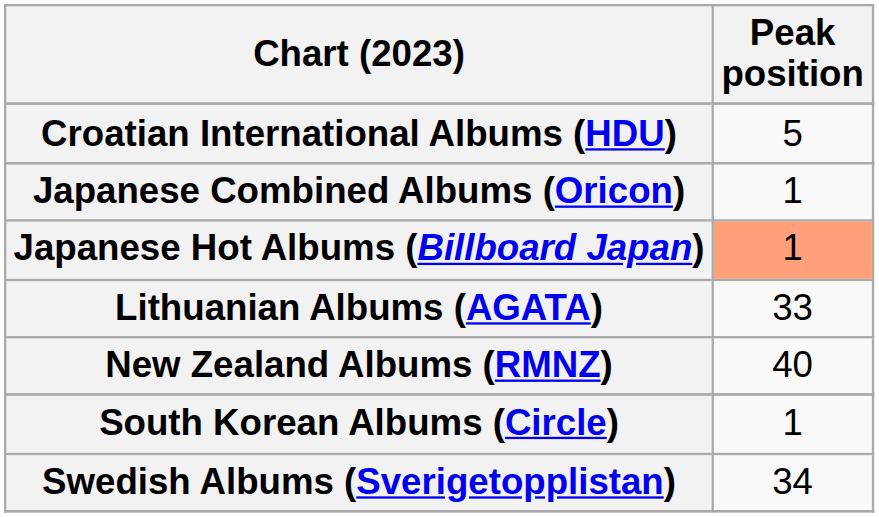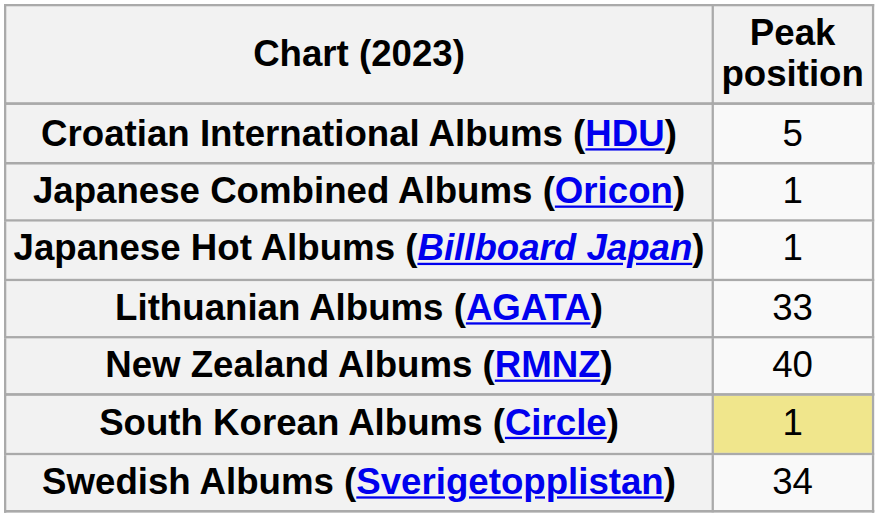Japanese Hot Albums (Billboard Japan) | Peak position: lightsalmon background -> no background
South Korean Albums (Circle) | Peak position: no background -> khaki background
